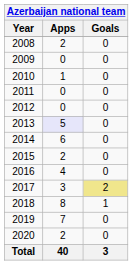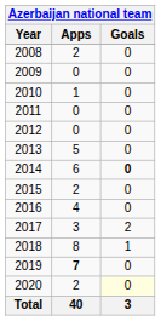2013 | Apps: lavender background -> no background
2014 | Goals: normal -> bold
2017 | Goals: khaki background -> no background
2019 | Apps: normal -> bold
2020 | Goals: no background -> lightyellow background
